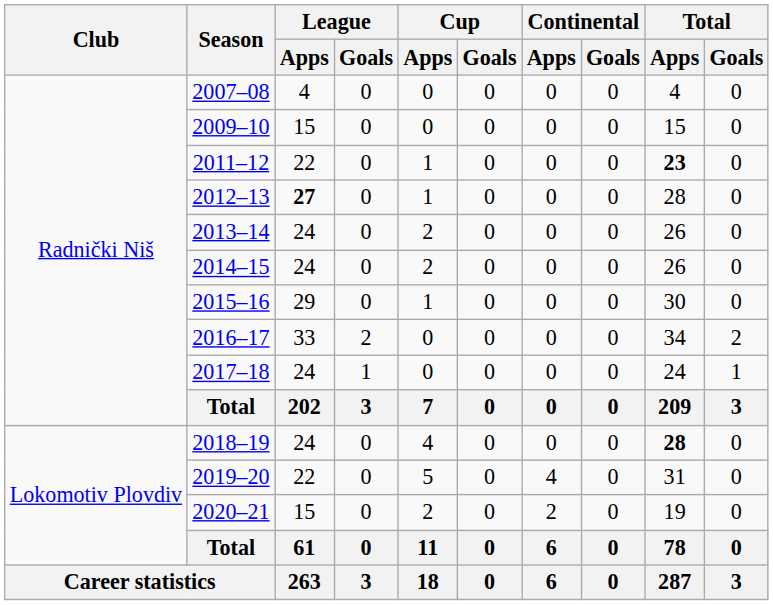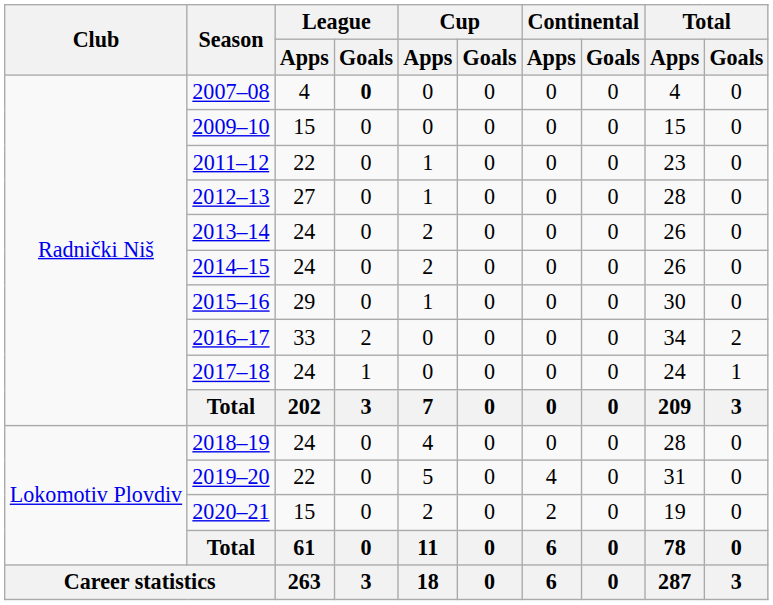2007–08 | League / Goals: normal -> bold
2011–12 | Total / Apps: bold -> normal
2012–13 | League / Apps: bold -> normal
2018–19 | Total / Apps: bold -> normal
